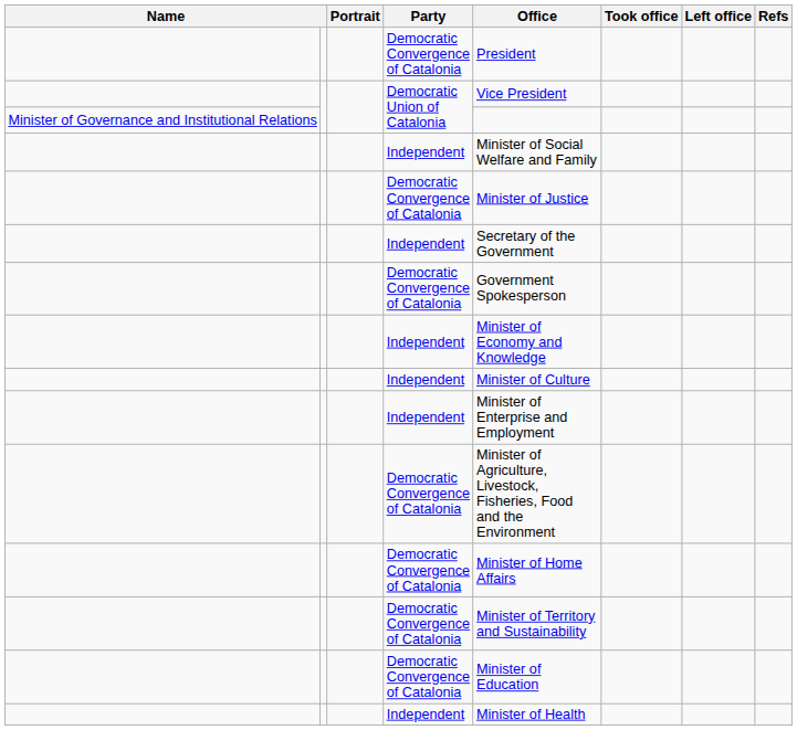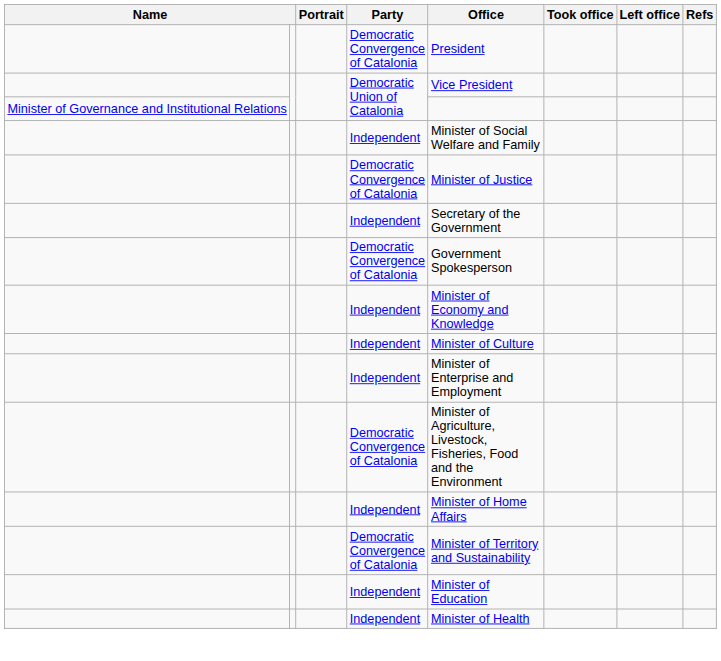row 13 | Party: Democratic Convergence of Catalonia -> Independent
row 15 | Party: Democratic Convergence of Catalonia -> Independent
